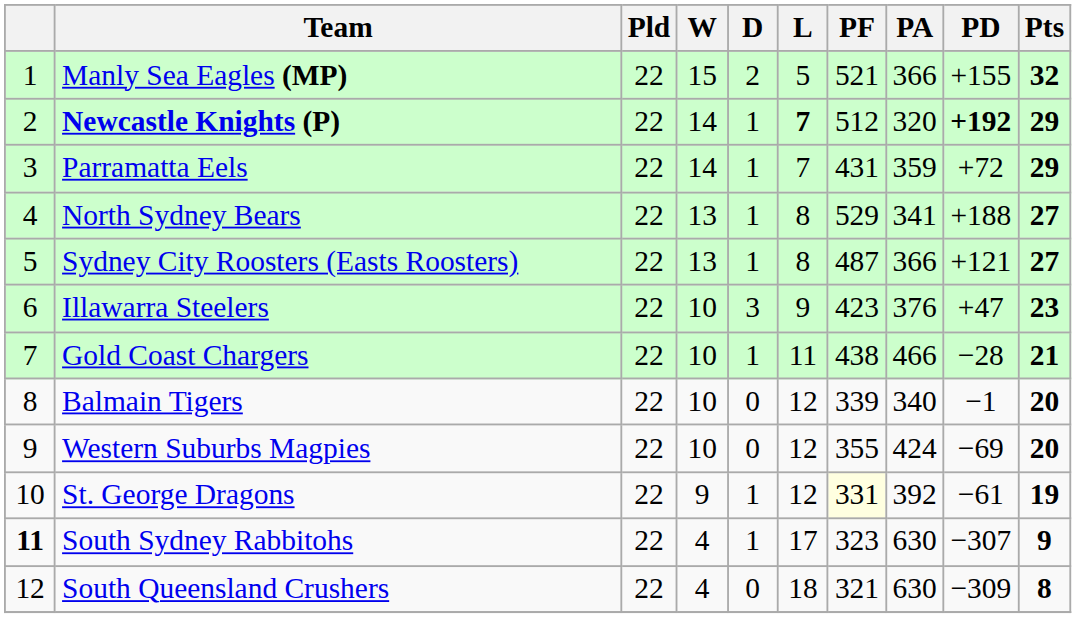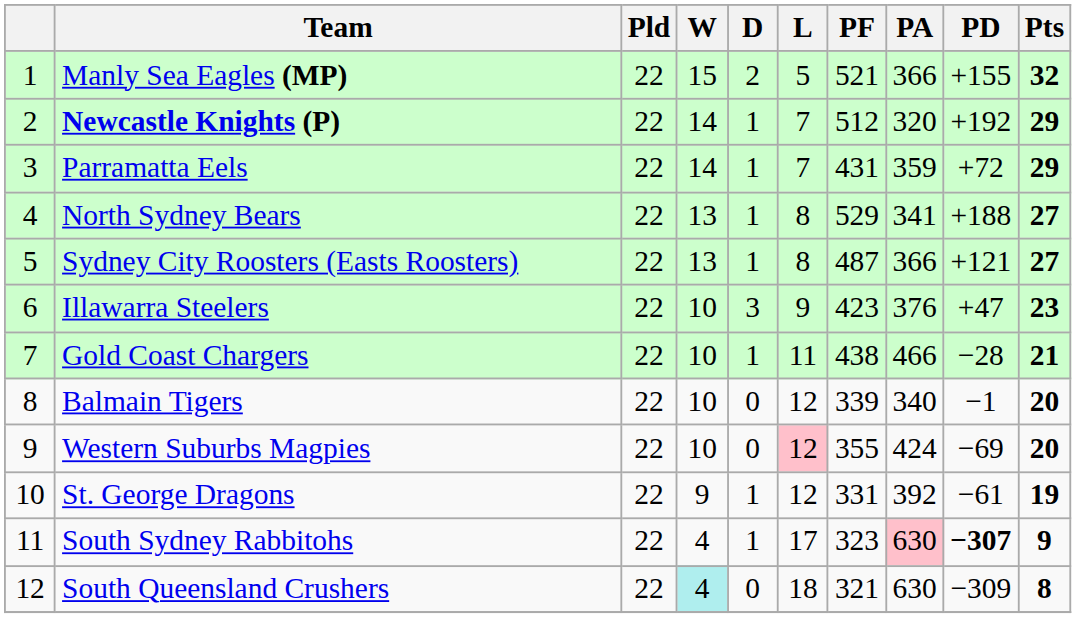Newcastle Knights (P) | L: bold -> normal
Newcastle Knights (P) | PD: bold -> normal
Western Suburbs Magpies | L: no background -> pink background
St. George Dragons | PF: lightyellow background -> no background
South Sydney Rabbitohs | column 1: bold -> normal
South Sydney Rabbitohs | PA: no background -> pink background
South Sydney Rabbitohs | PD: normal -> bold
South Queensland Crushers | W: no background -> paleturquoise background
